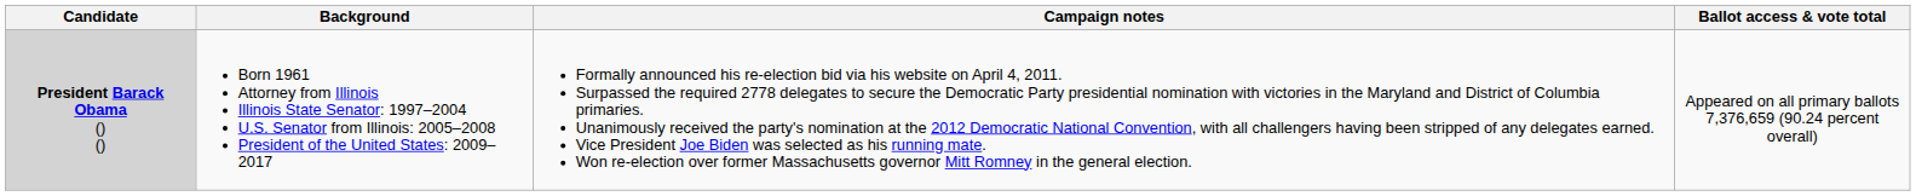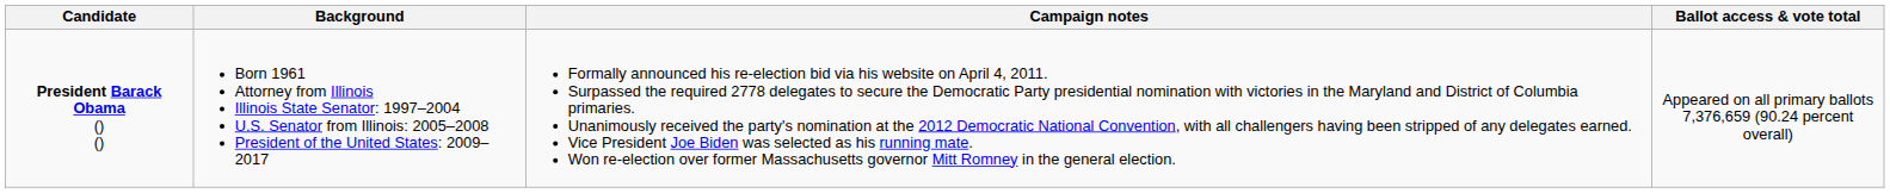row 2 | Candidate: lightgrey background -> no background
